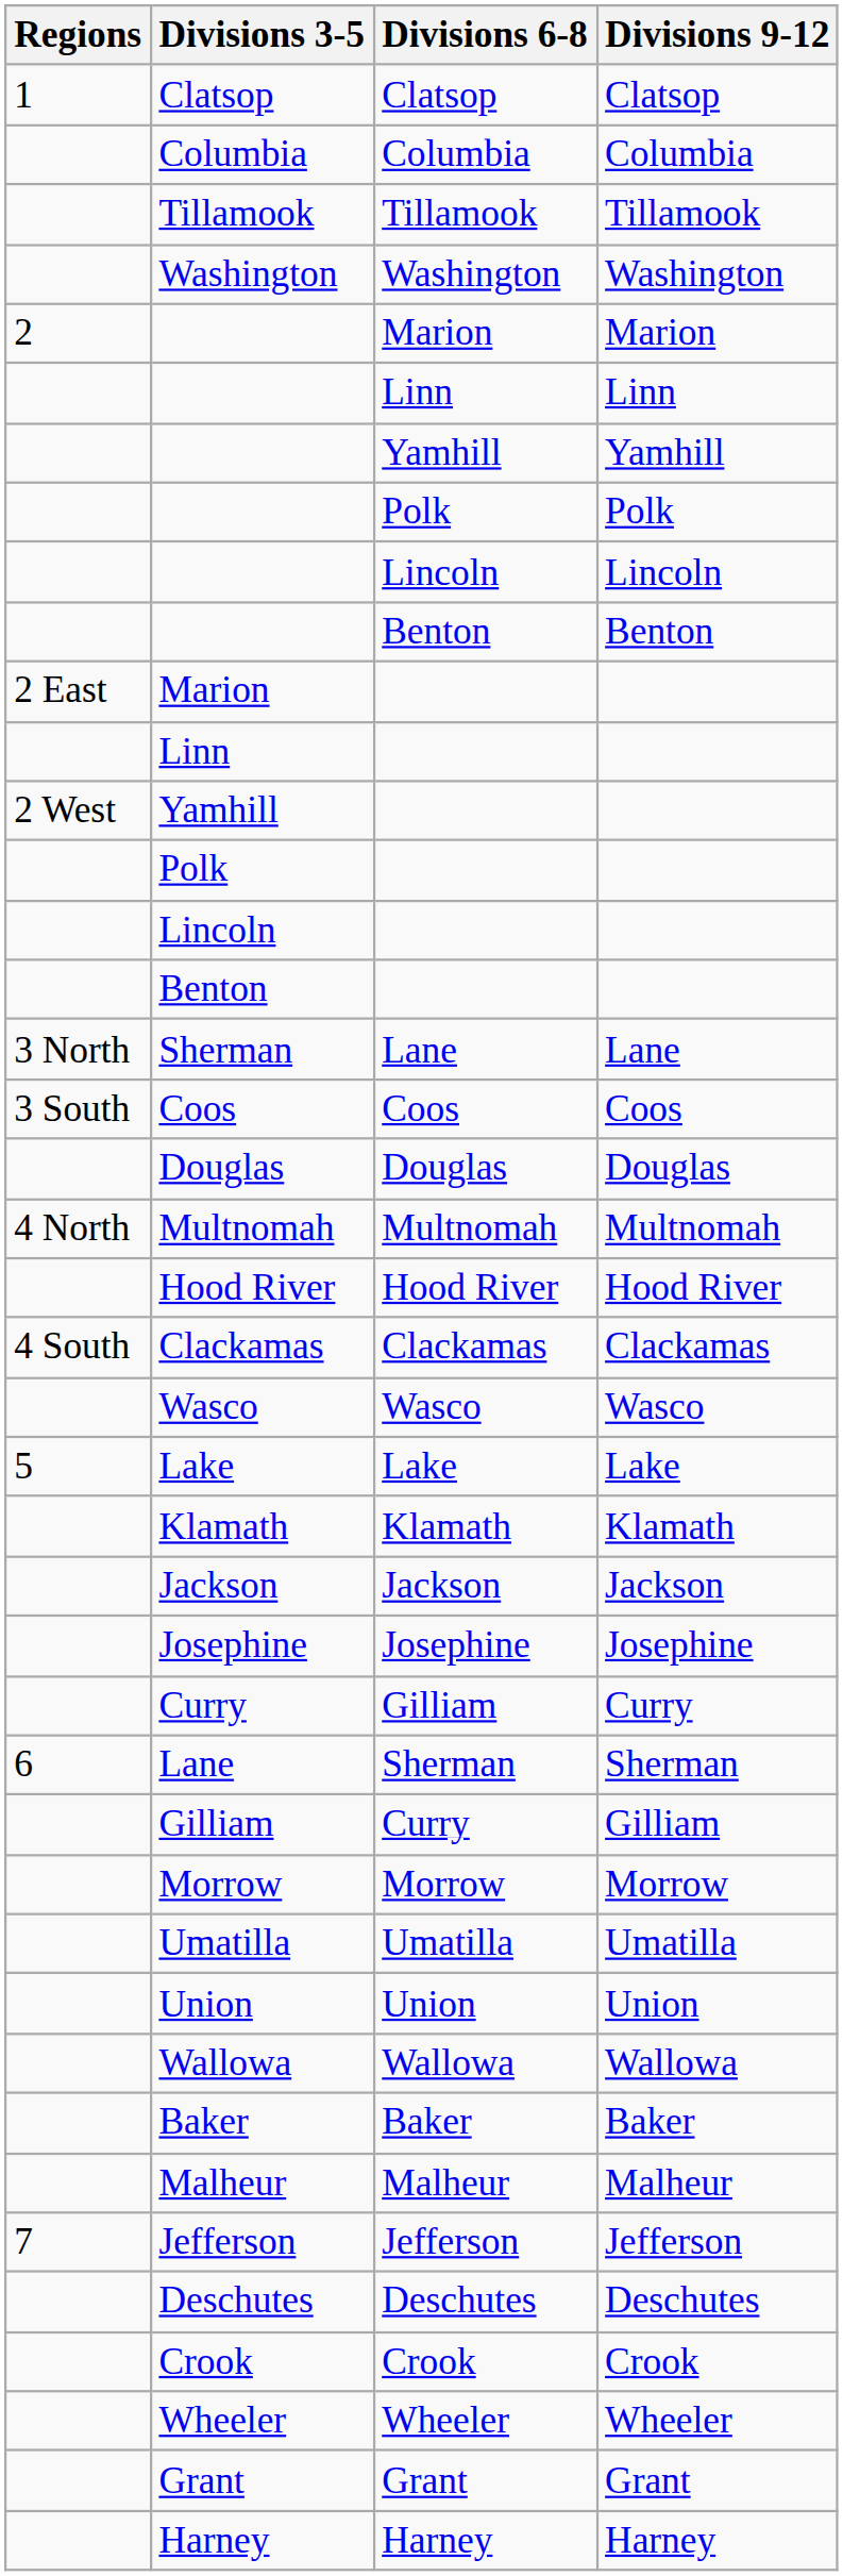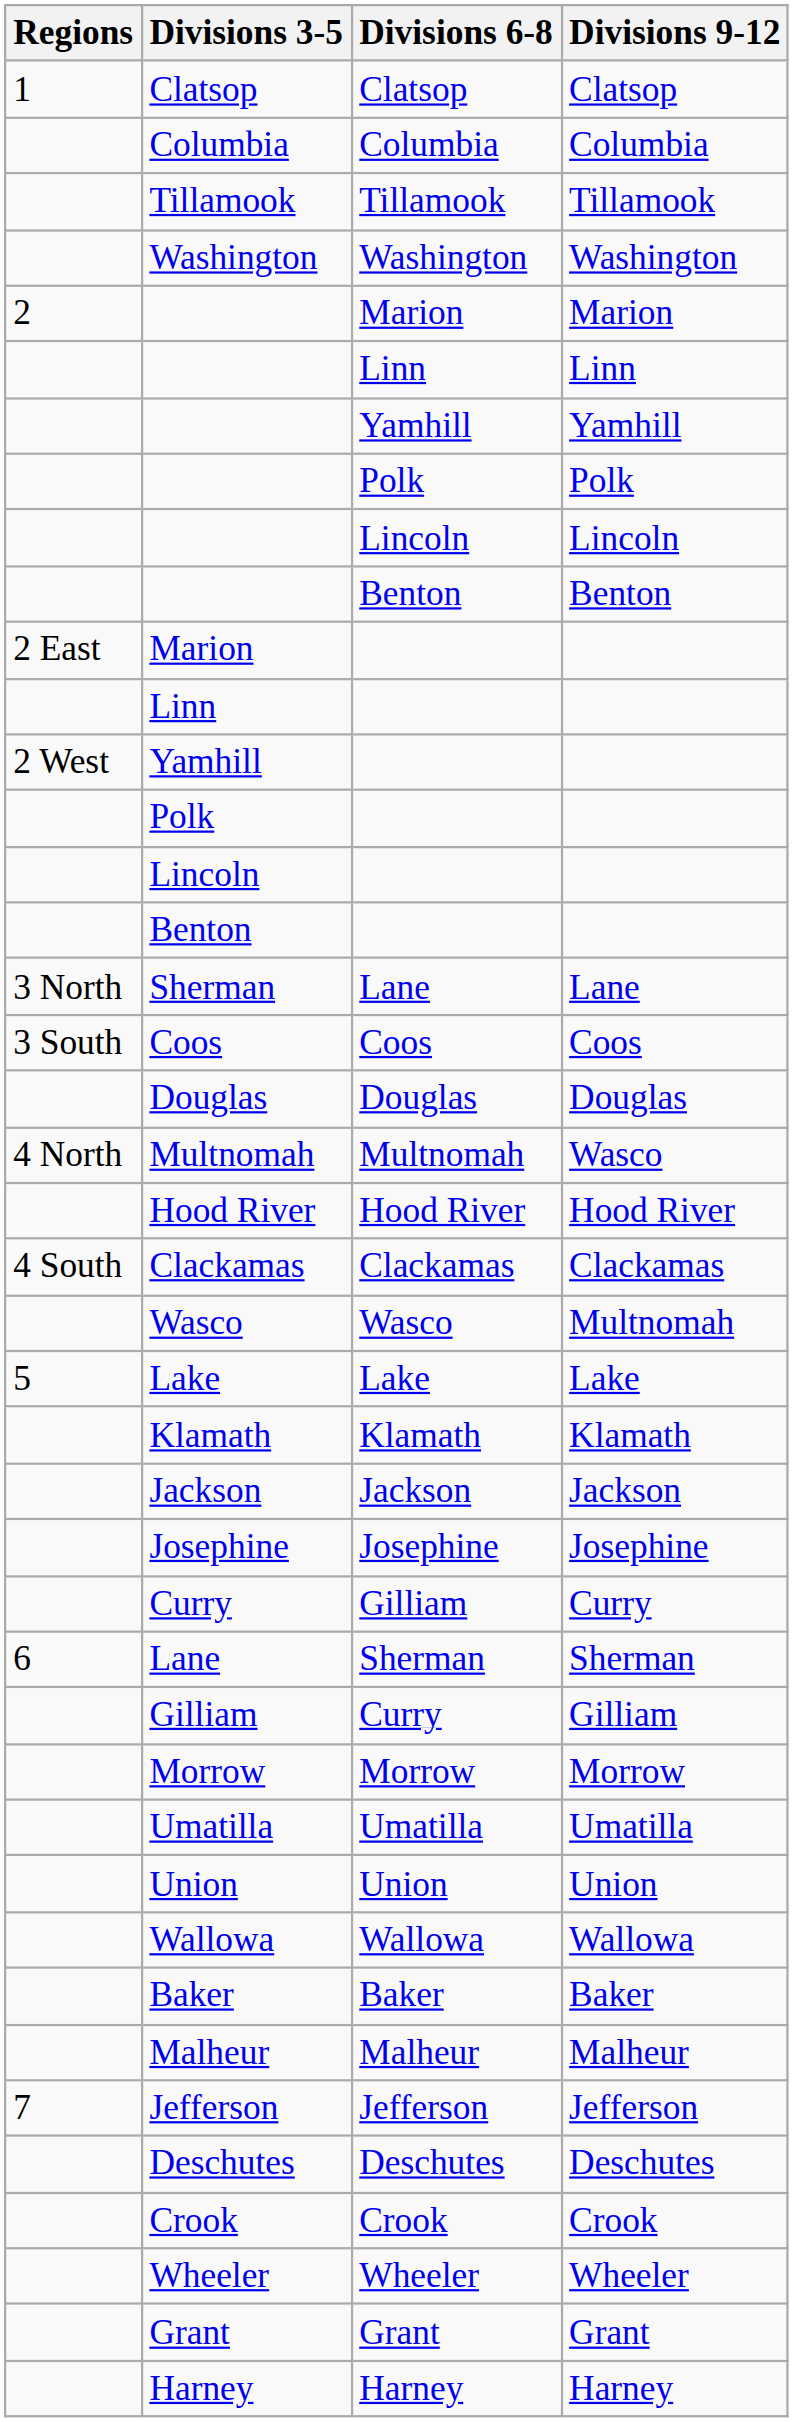row 21 | Divisions 9-12: Multnomah -> Wasco
row 24 | Divisions 9-12: Wasco -> Multnomah
